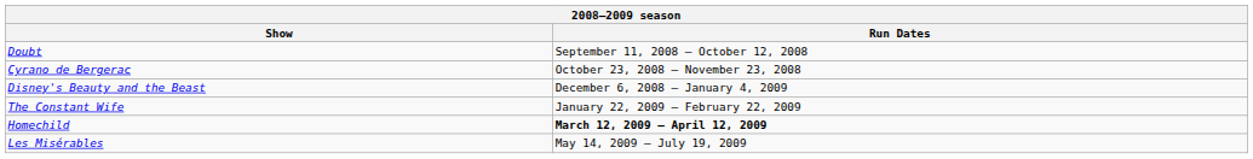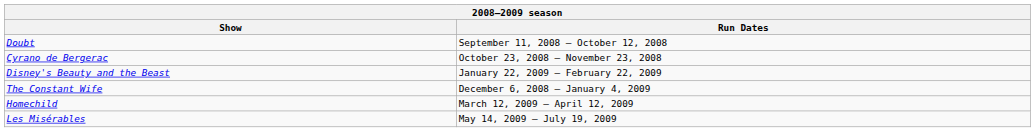Disney's Beauty and the Beast | Run Dates: December 6, 2008 – January 4, 2009 -> January 22, 2009 – February 22, 2009
The Constant Wife | Run Dates: January 22, 2009 – February 22, 2009 -> December 6, 2008 – January 4, 2009
Homechild | Run Dates: bold -> normal
